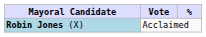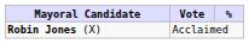Robin Jones (X) | Mayoral Candidate: lightblue background -> no background
